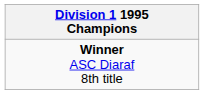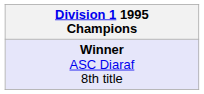row 2 | column 1: no background -> lavender background
